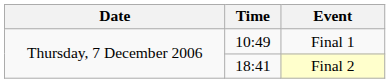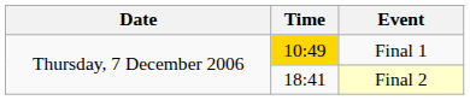Final 1 | Time: no background -> gold background
